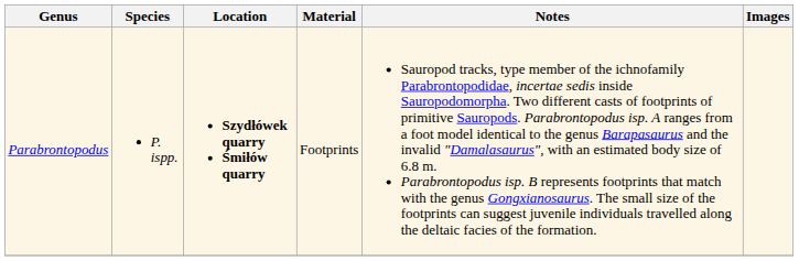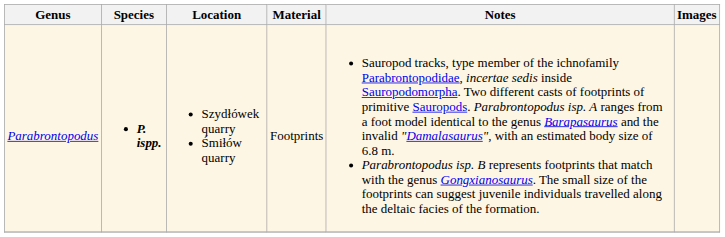Parabrontopodus | Species: normal -> bold
Parabrontopodus | Location: bold -> normal
